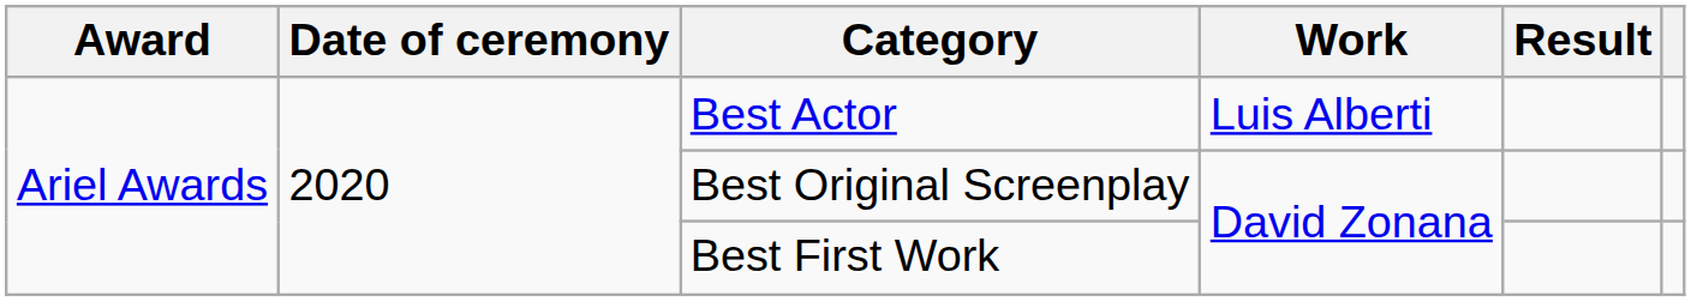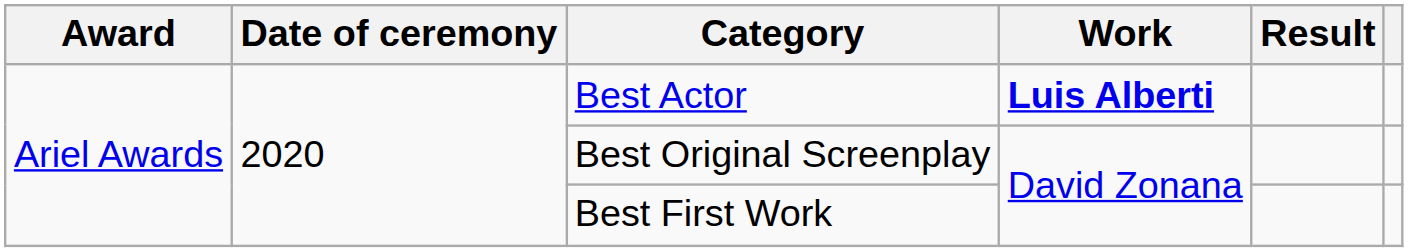Best Actor | Work: normal -> bold
